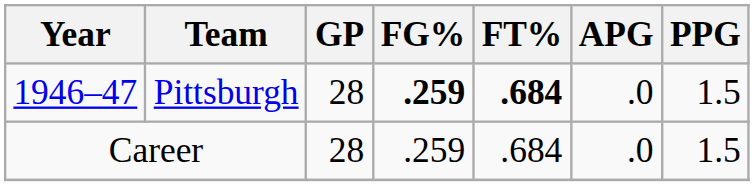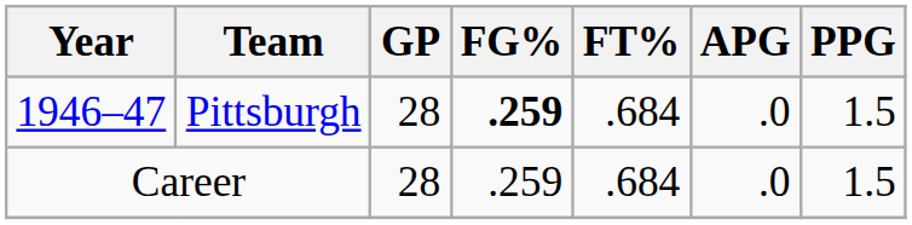1946–47 | FT%: bold -> normal
